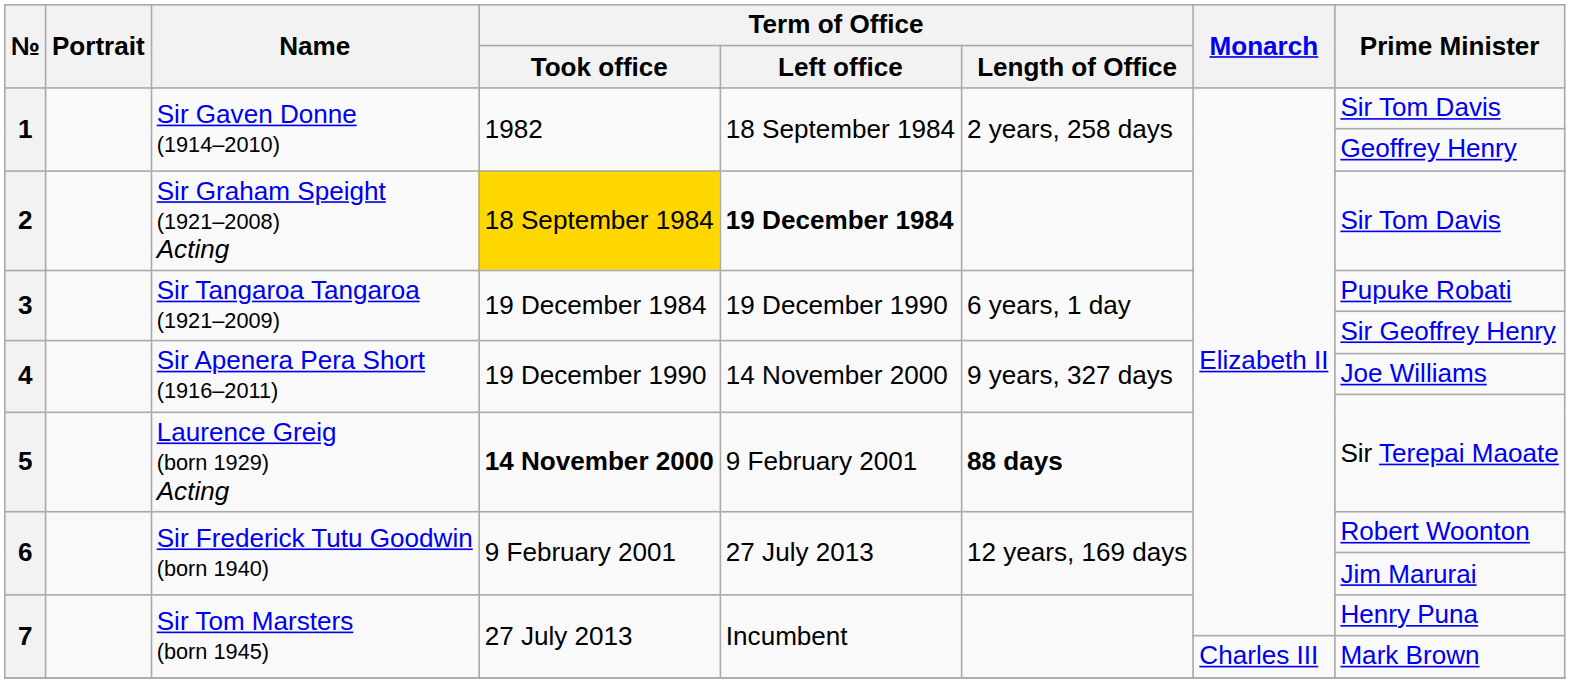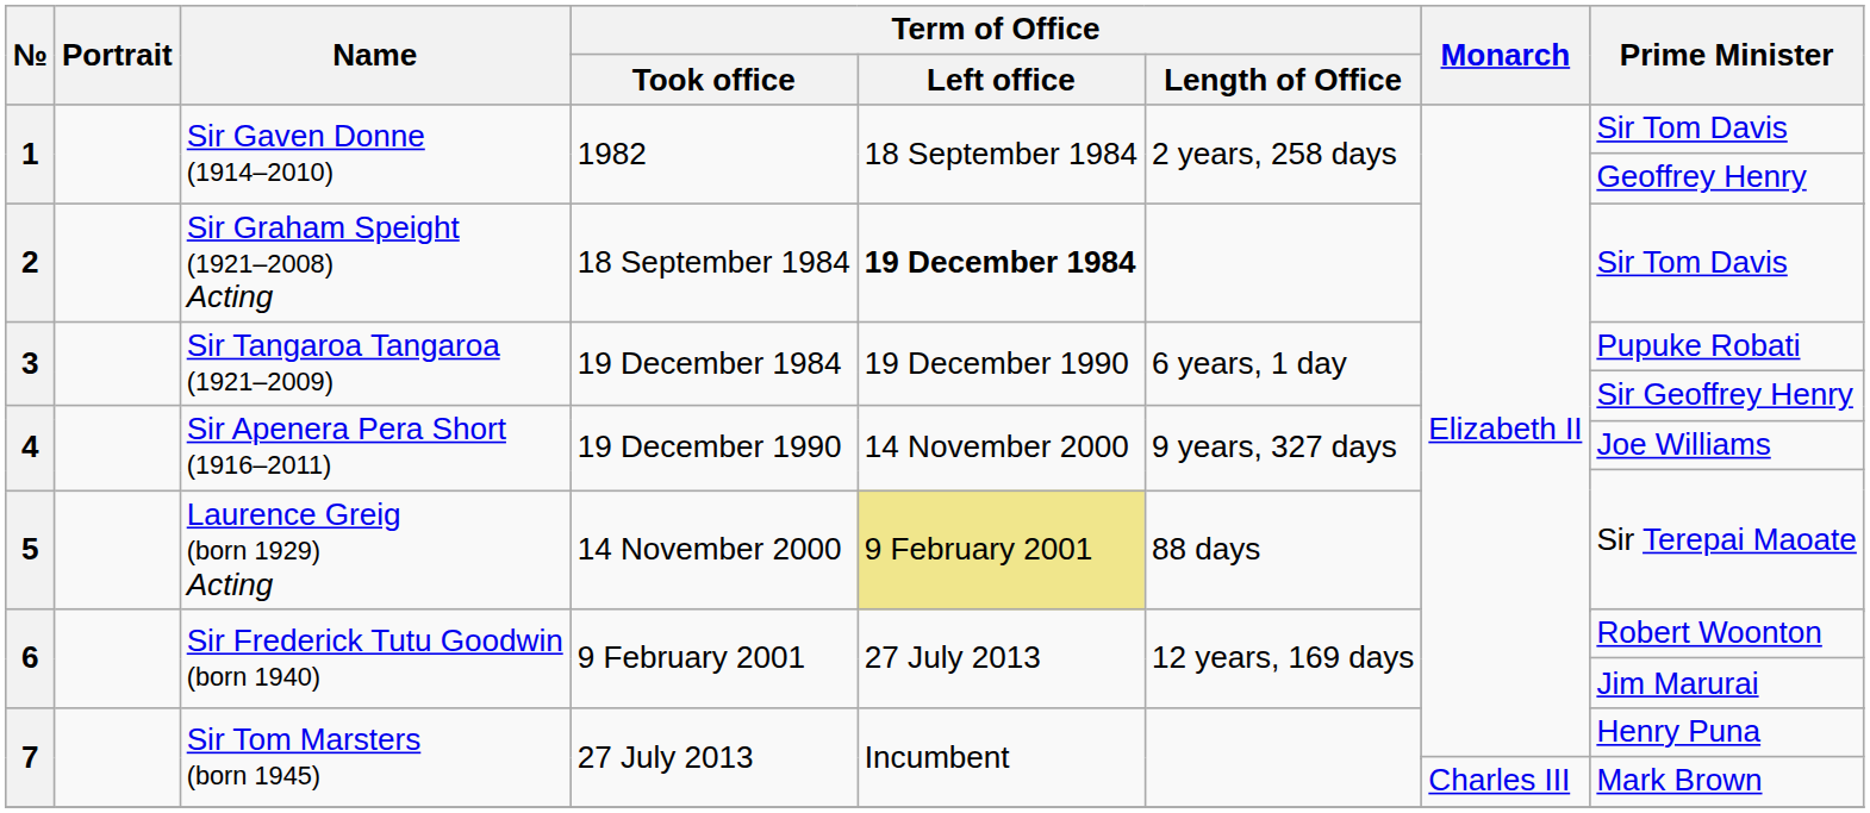2 | Term of Office / Took office: gold background -> no background
5 | Term of Office / Took office: bold -> normal
5 | Term of Office / Left office: no background -> khaki background
5 | Term of Office / Length of Office: bold -> normal
